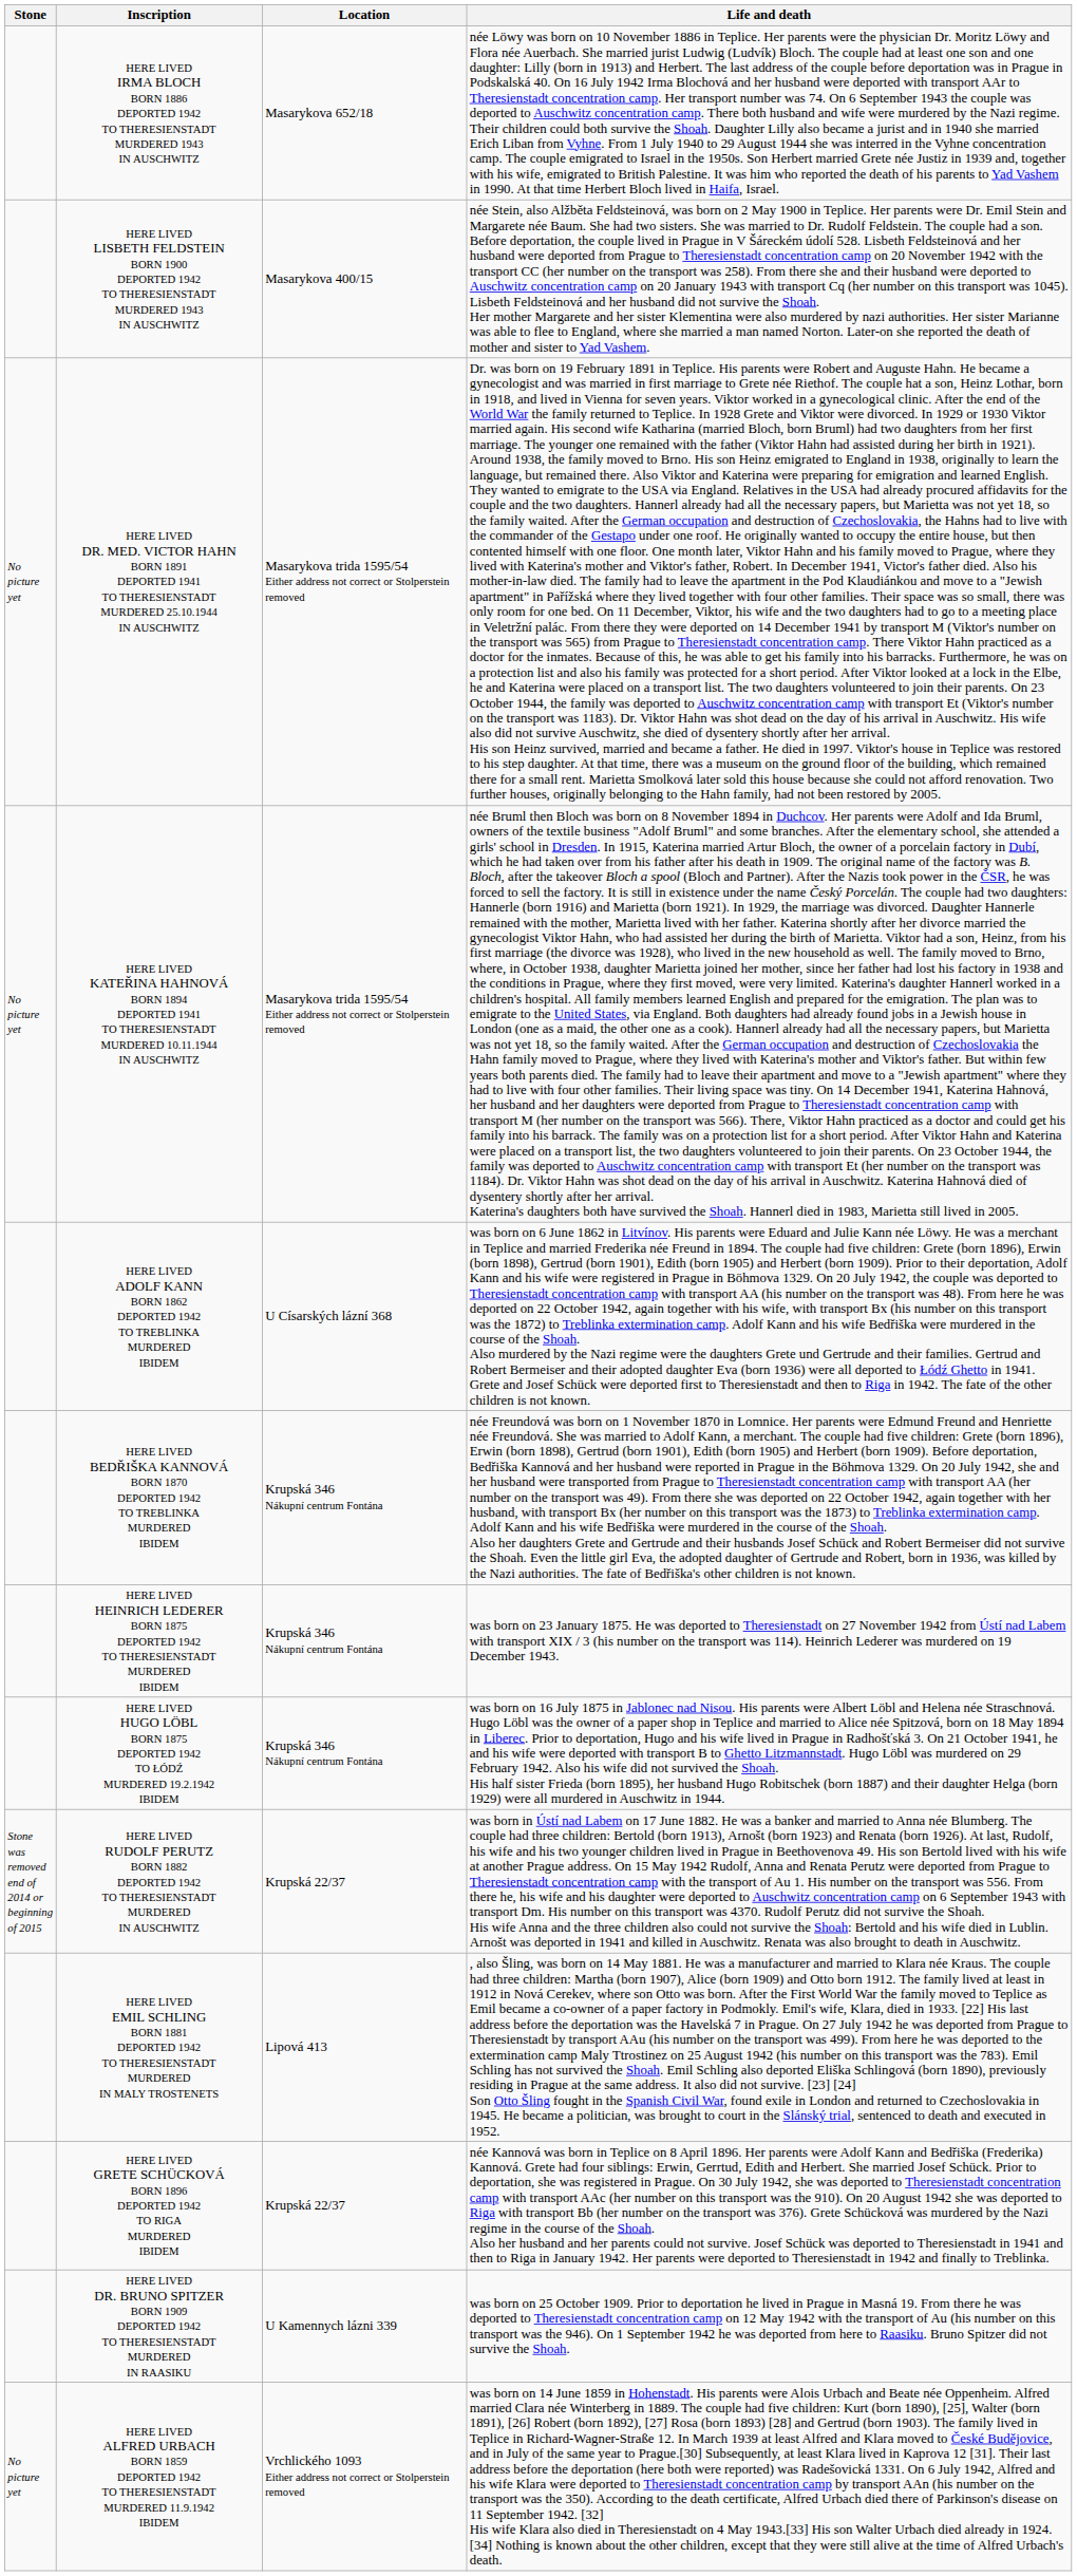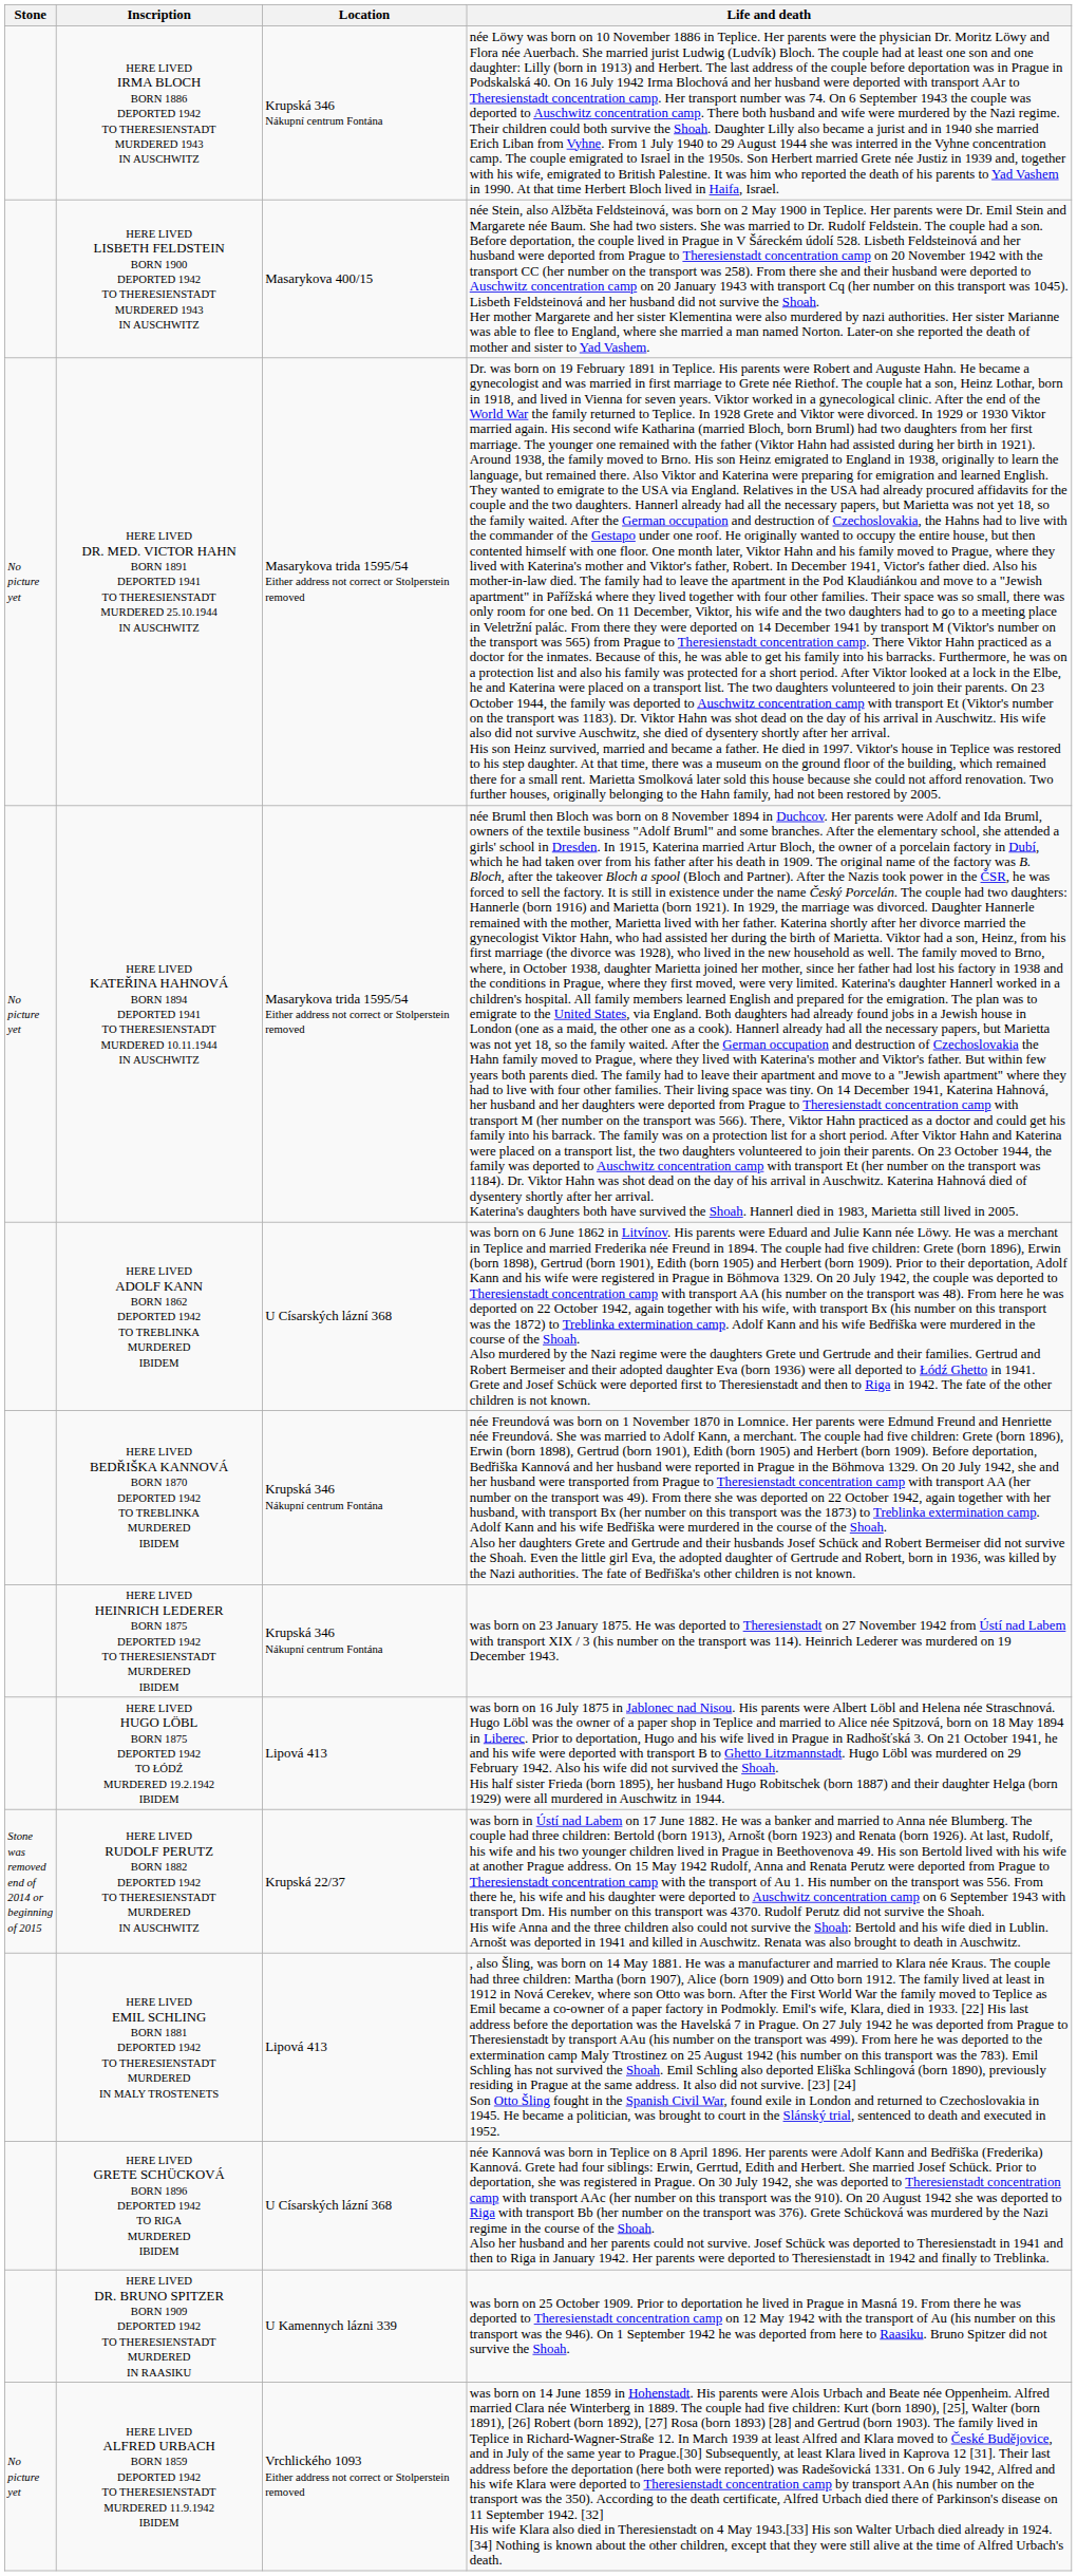row 2 | Location: Masarykova 652/18 -> Krupská 346 Nákupní centrum Fontána
row 9 | Location: Krupská 346 Nákupní centrum Fontána -> Lipová 413
row 12 | Location: Krupská 22/37 -> U Císarských lázní 368
